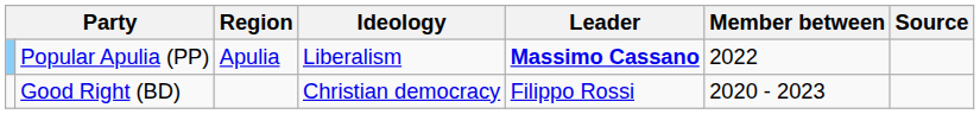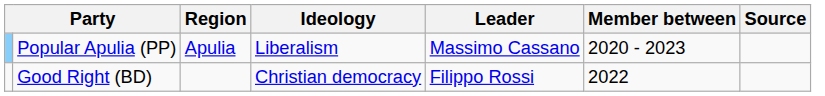Popular Apulia (PP) | Leader: bold -> normal
Popular Apulia (PP) | Member between: 2022 -> 2020 - 2023
Good Right (BD) | Member between: 2020 - 2023 -> 2022
